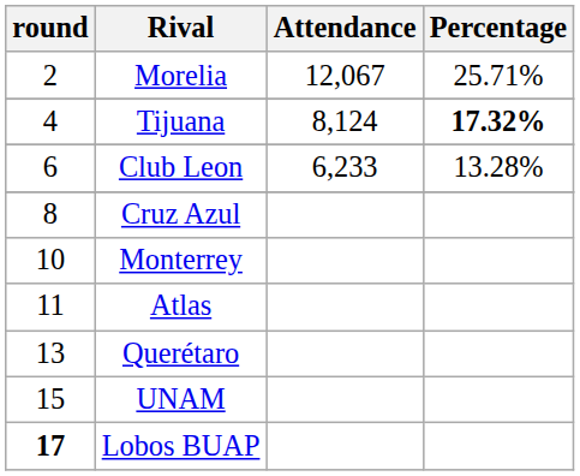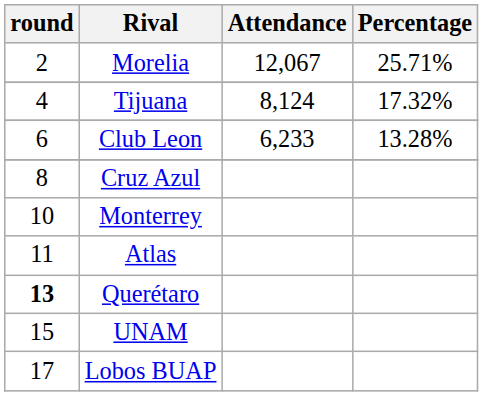Tijuana | Percentage: bold -> normal
Querétaro | round: normal -> bold
Lobos BUAP | round: bold -> normal
